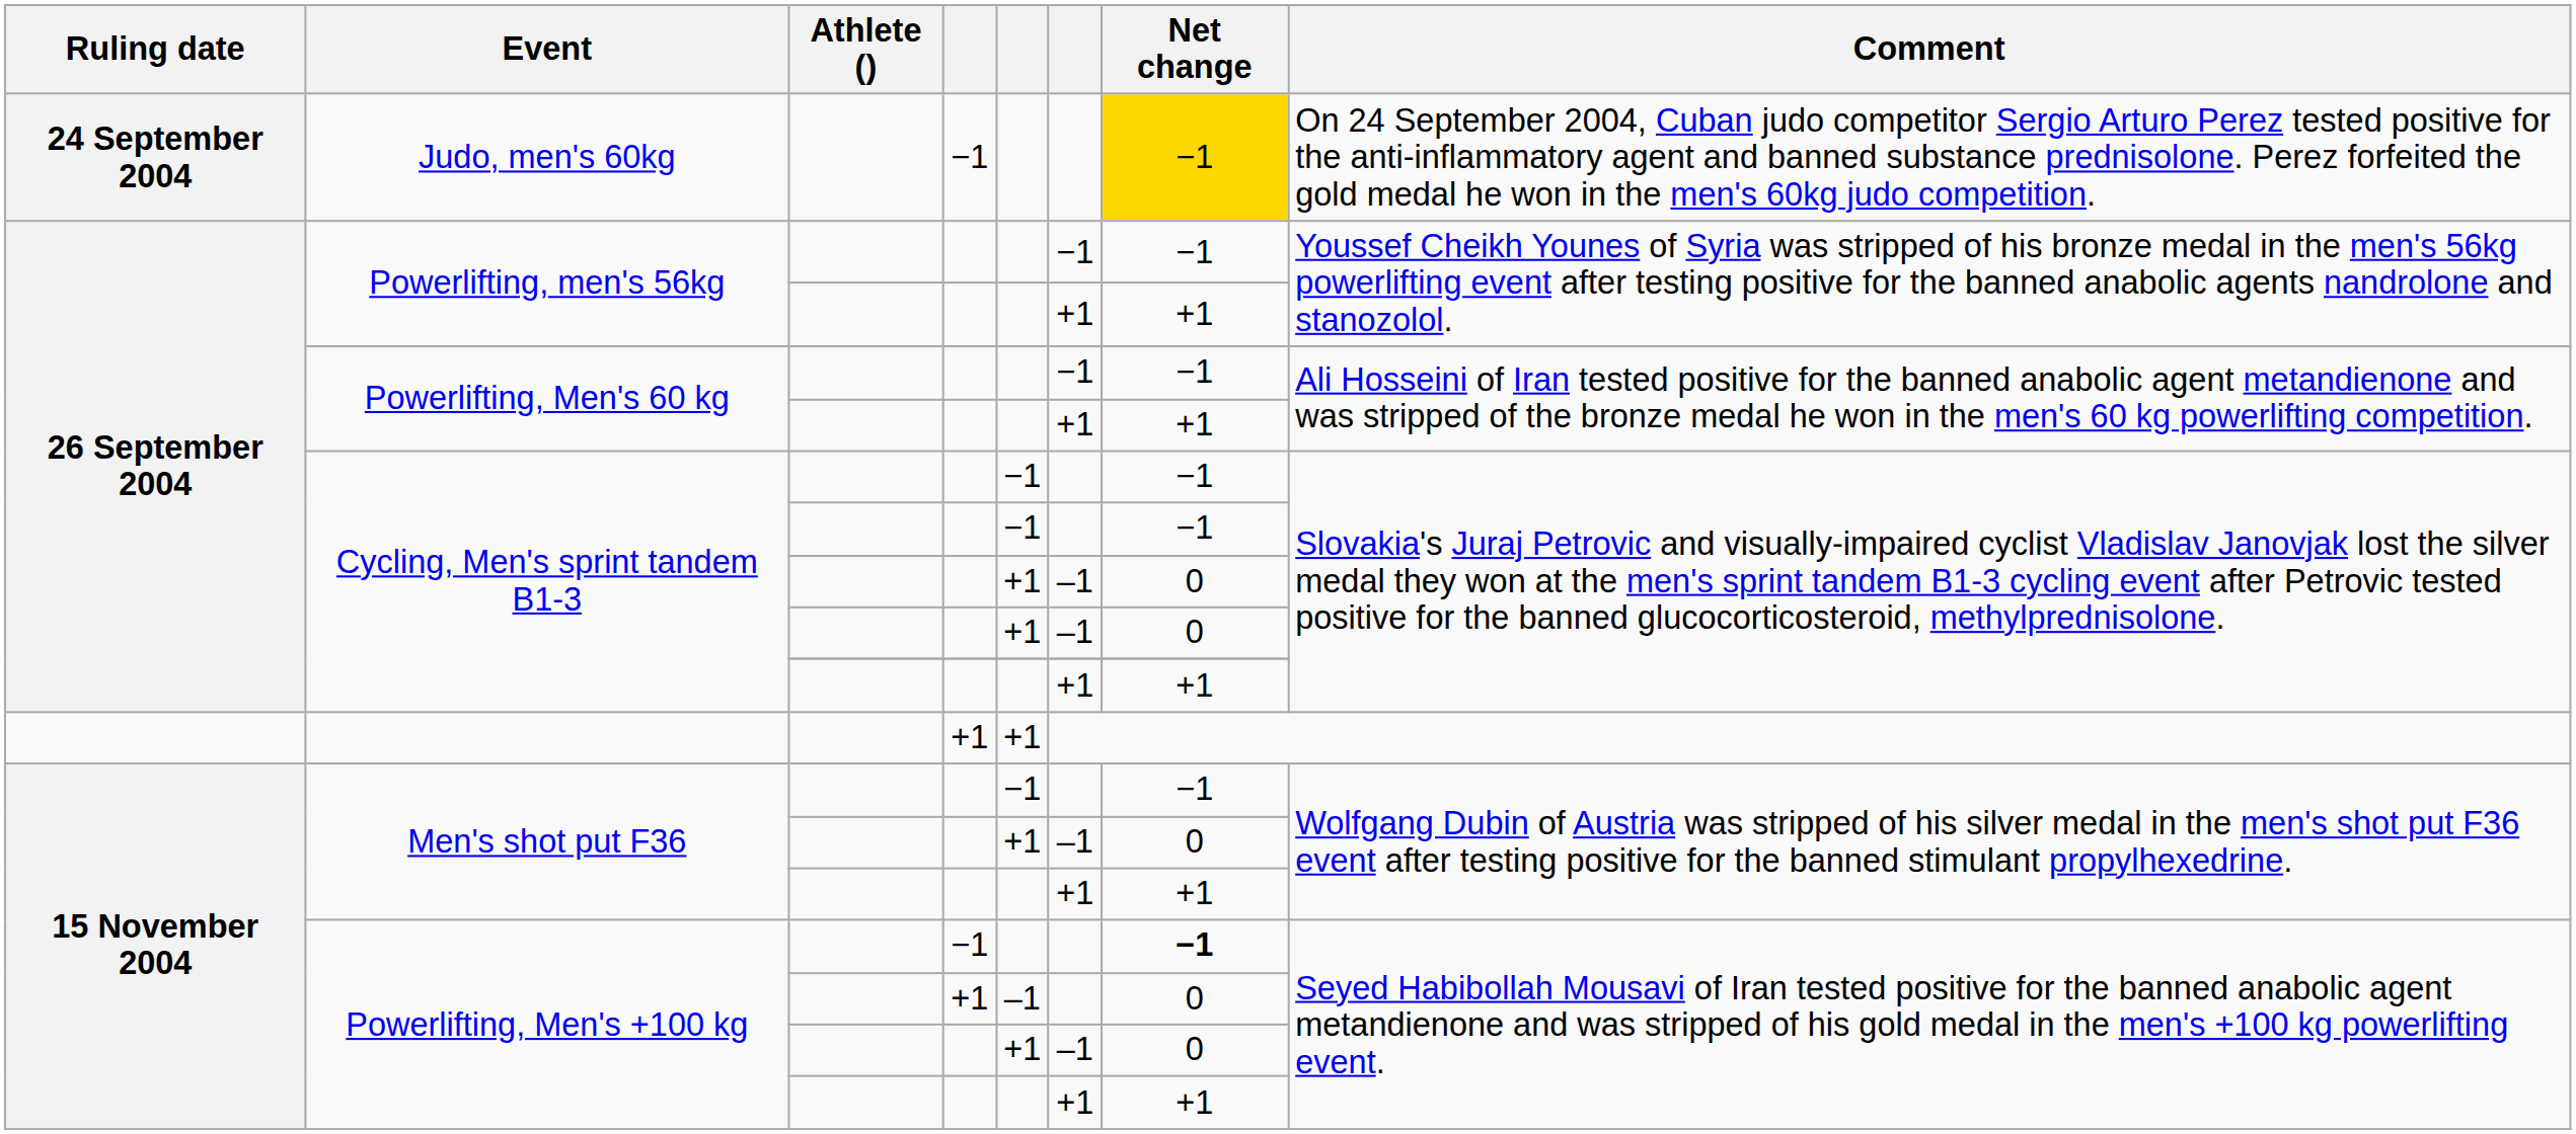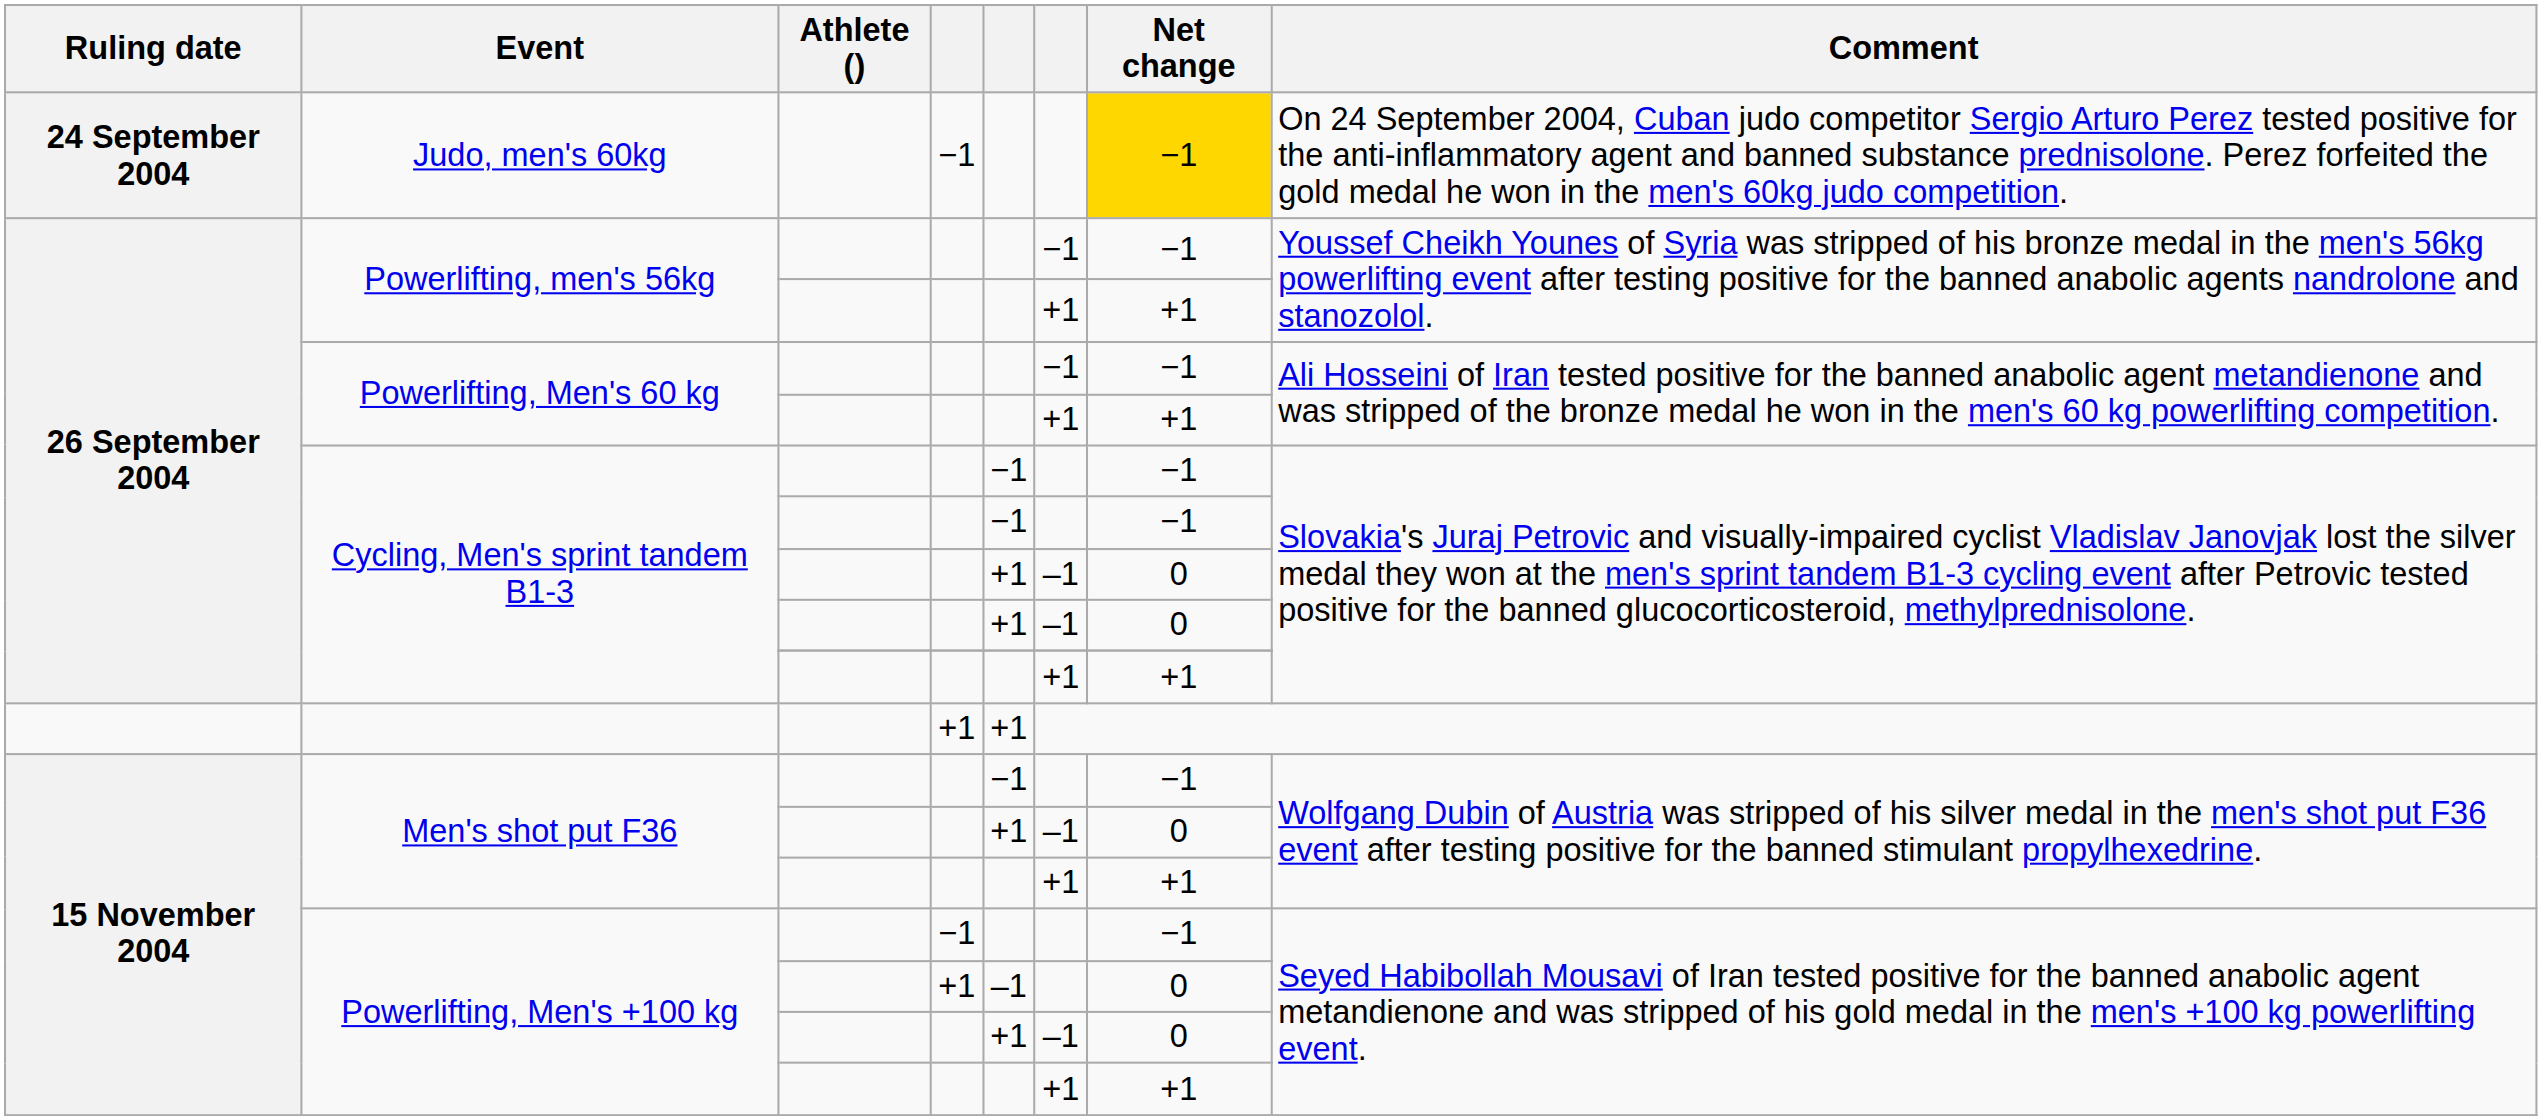Powerlifting, Men's +100 kg / −1 | Net change: bold -> normal
